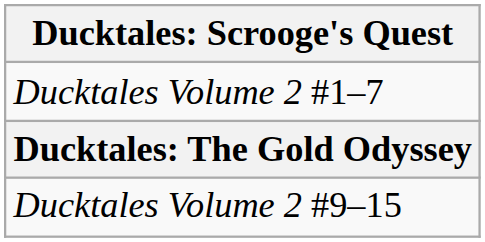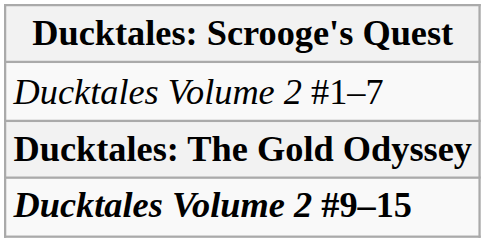Ducktales Volume 2 #9–15 | column 1: normal -> bold
